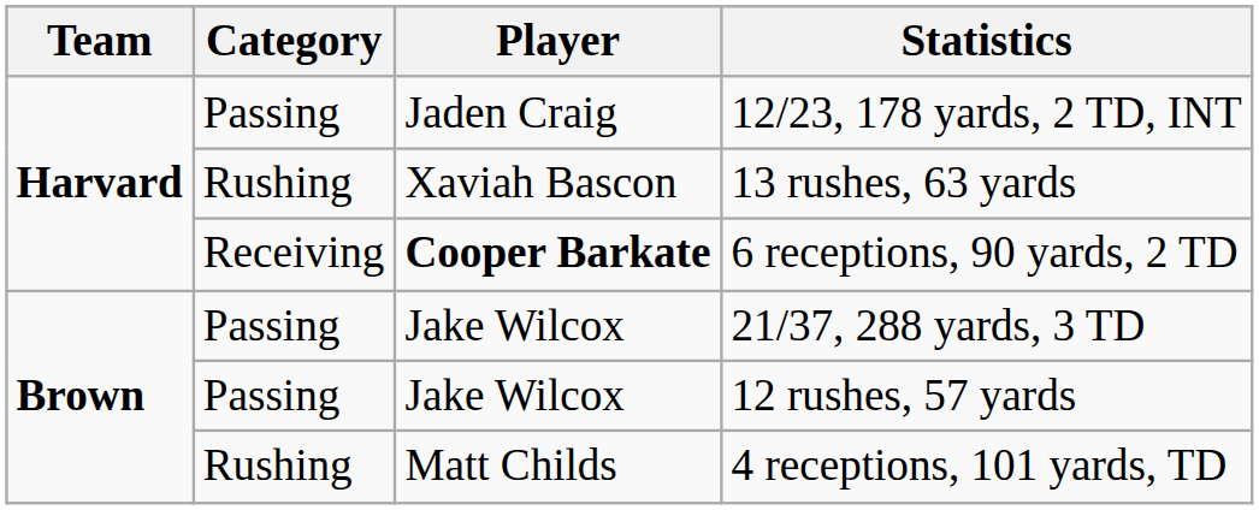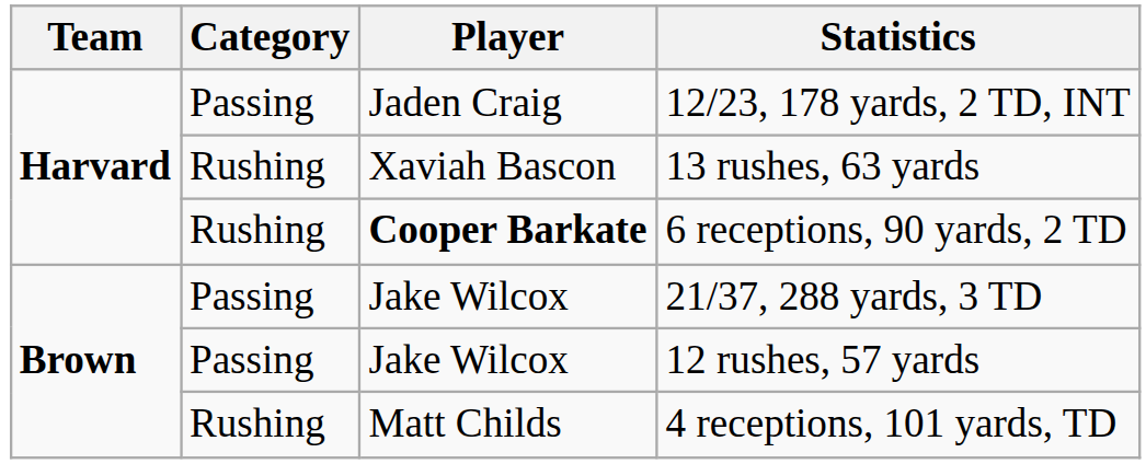6 receptions, 90 yards, 2 TD | Category: Receiving -> Rushing
